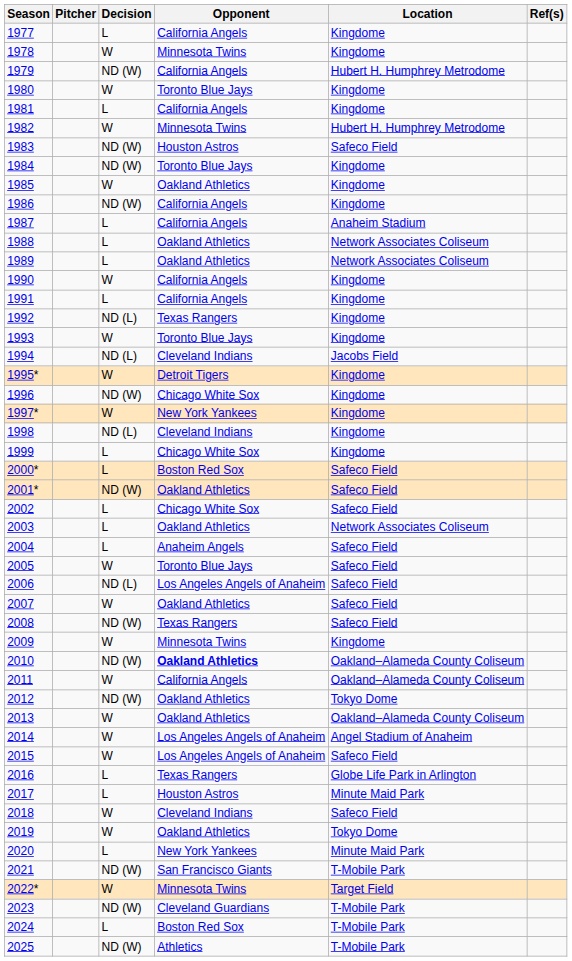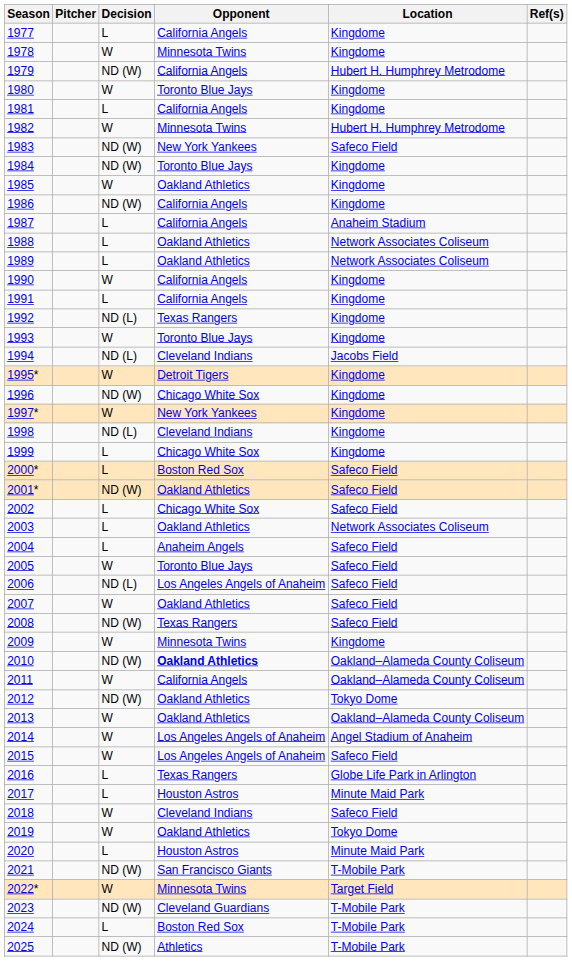1983 | Opponent: Houston Astros -> New York Yankees
2020 | Opponent: New York Yankees -> Houston Astros
